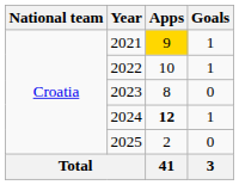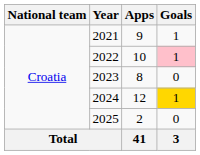2021 | Apps: gold background -> no background
2022 | Goals: no background -> pink background
2024 | Apps: bold -> normal
2024 | Goals: no background -> gold background
